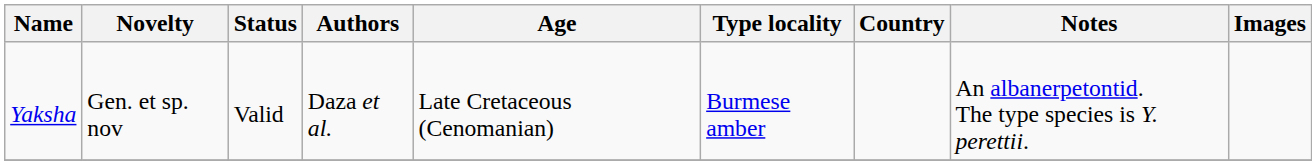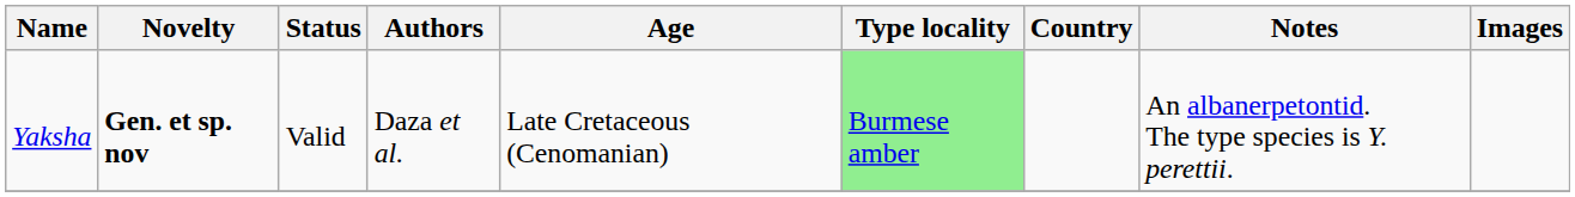Yaksha | Novelty: normal -> bold
Yaksha | Type locality: no background -> lightgreen background
